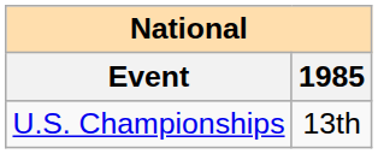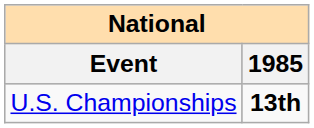U.S. Championships | 1985: normal -> bold
